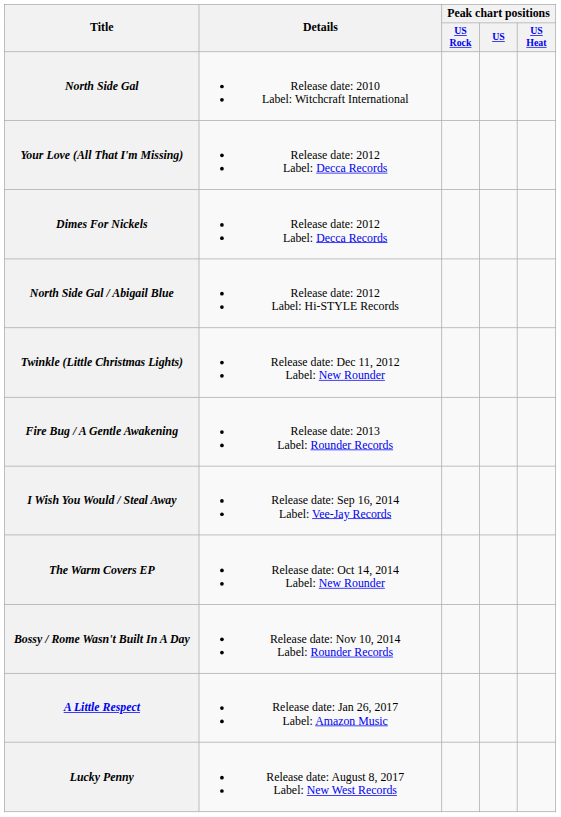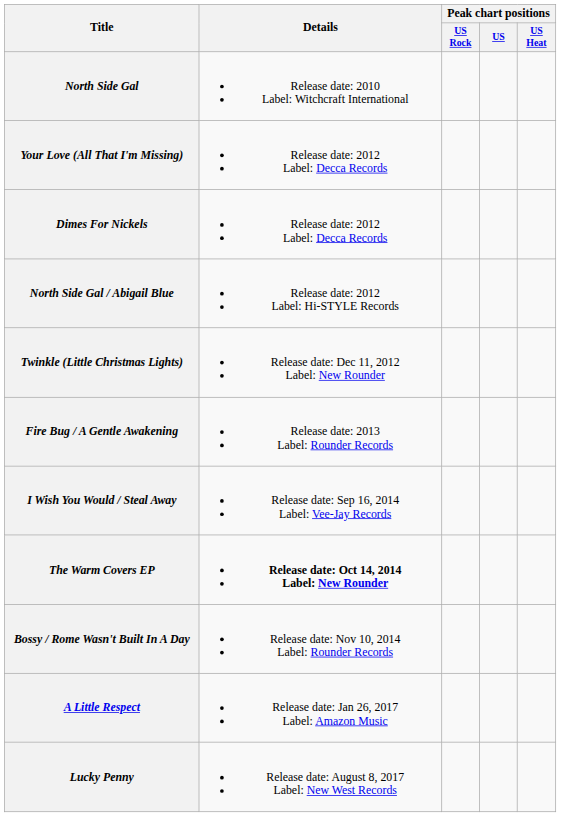The Warm Covers EP | Details: normal -> bold
